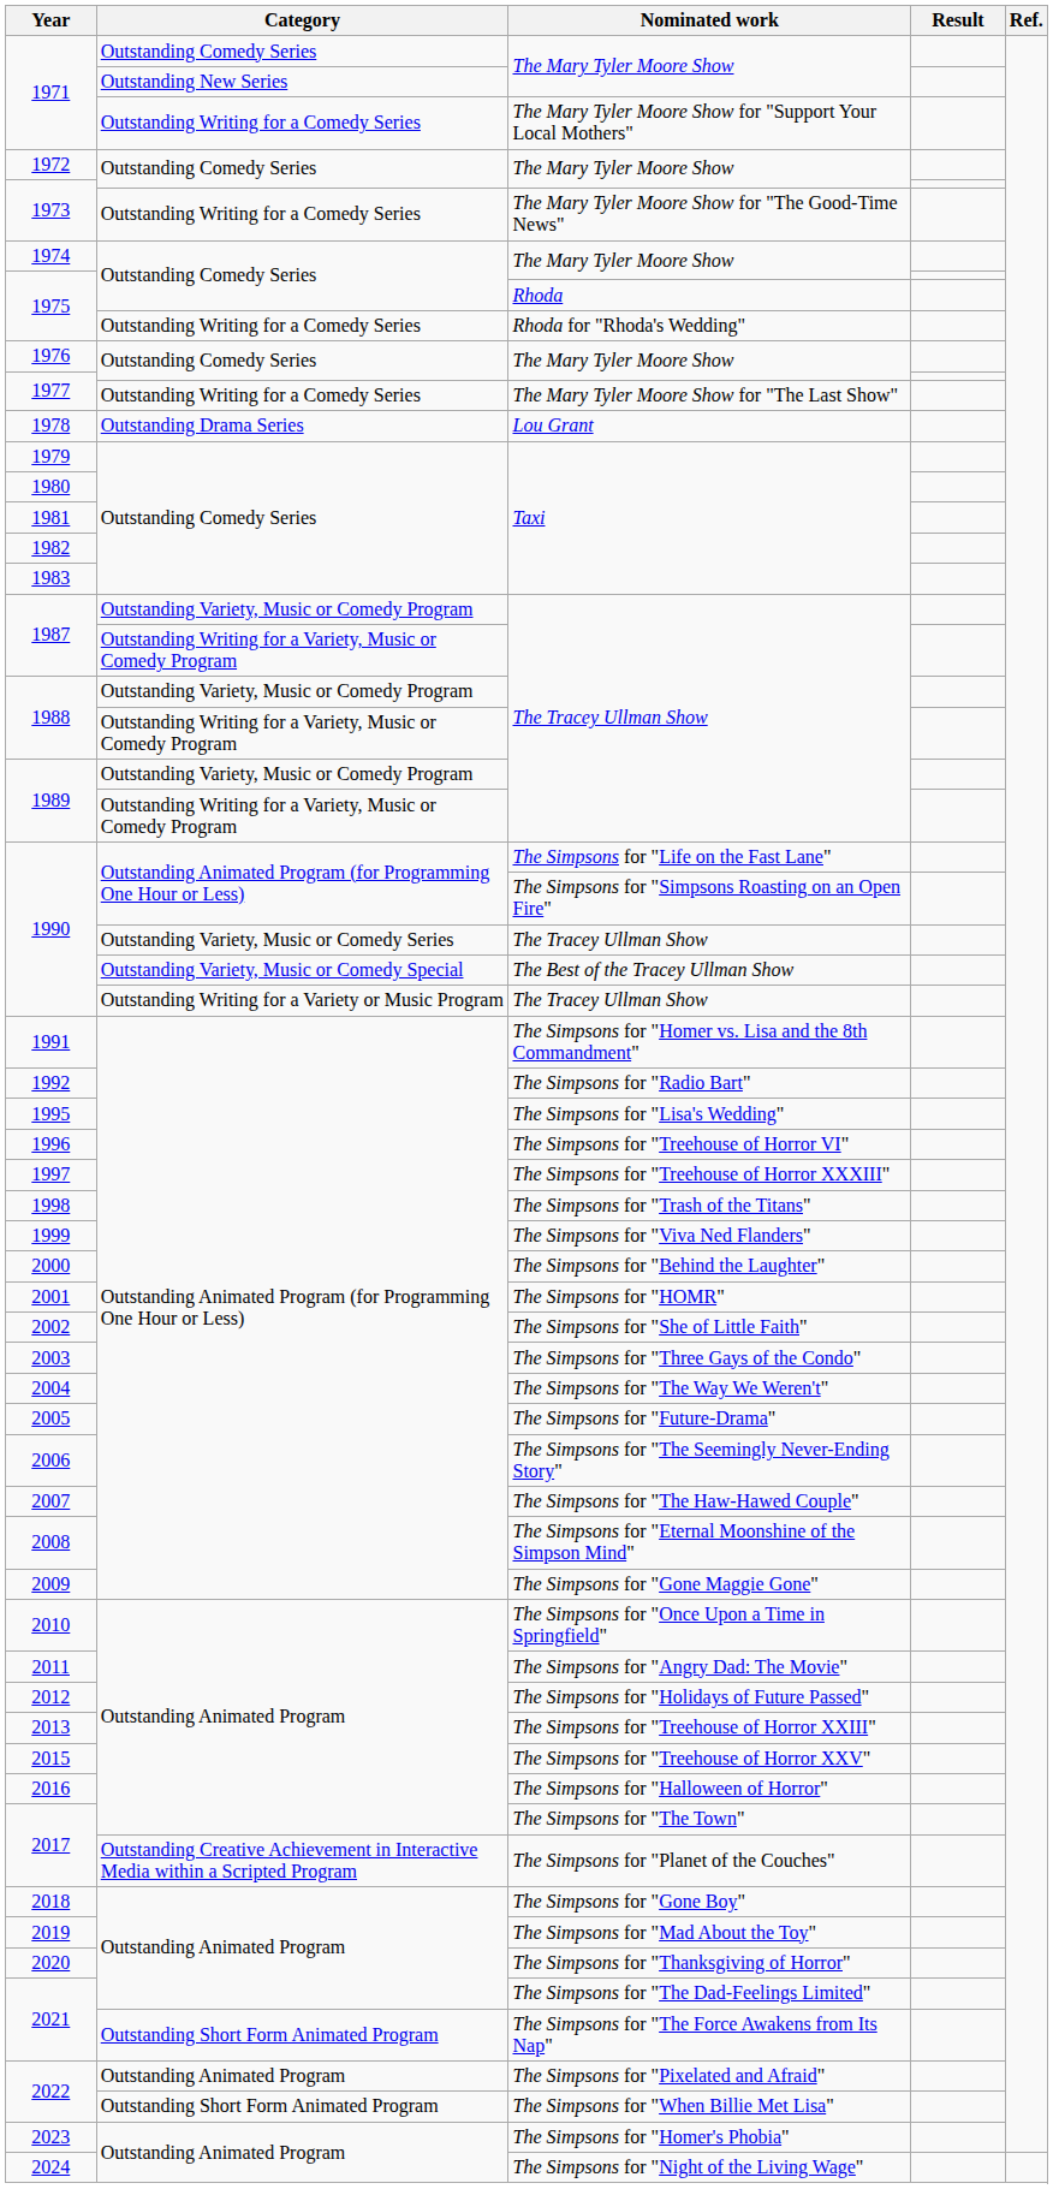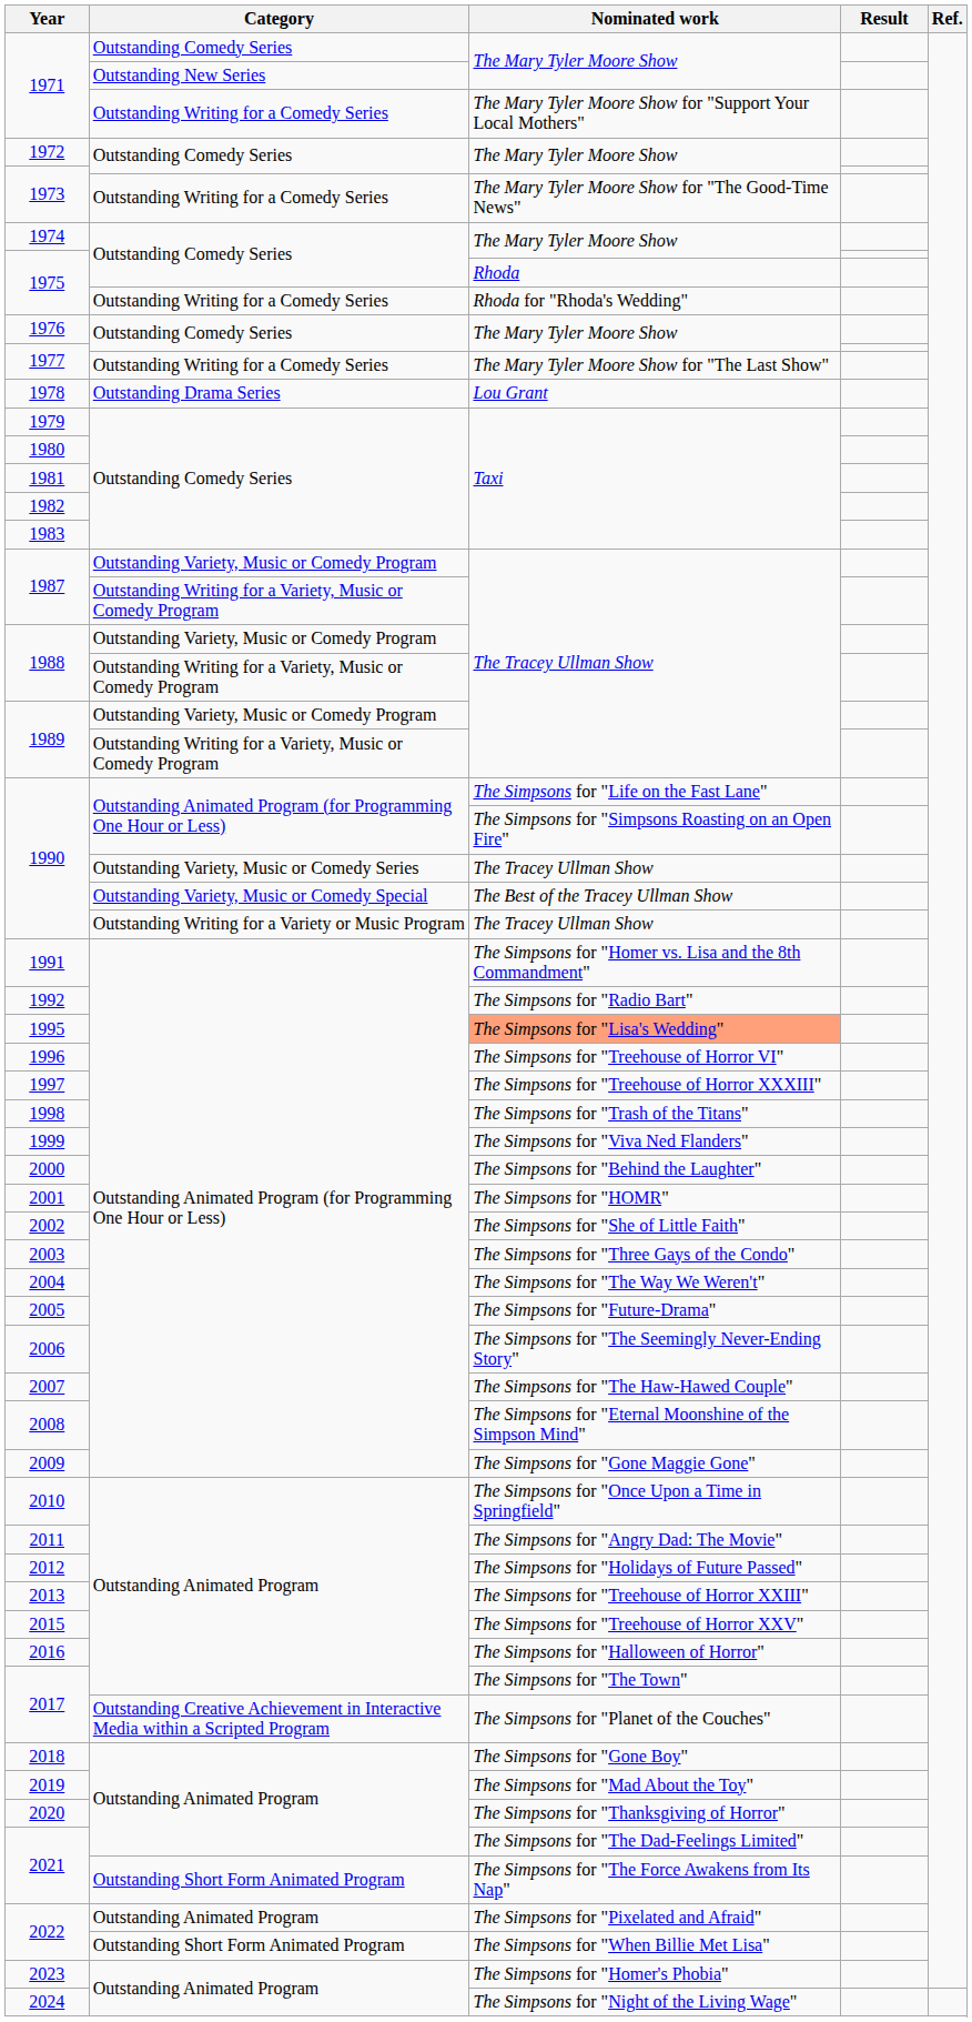1995 | Nominated work: no background -> lightsalmon background
